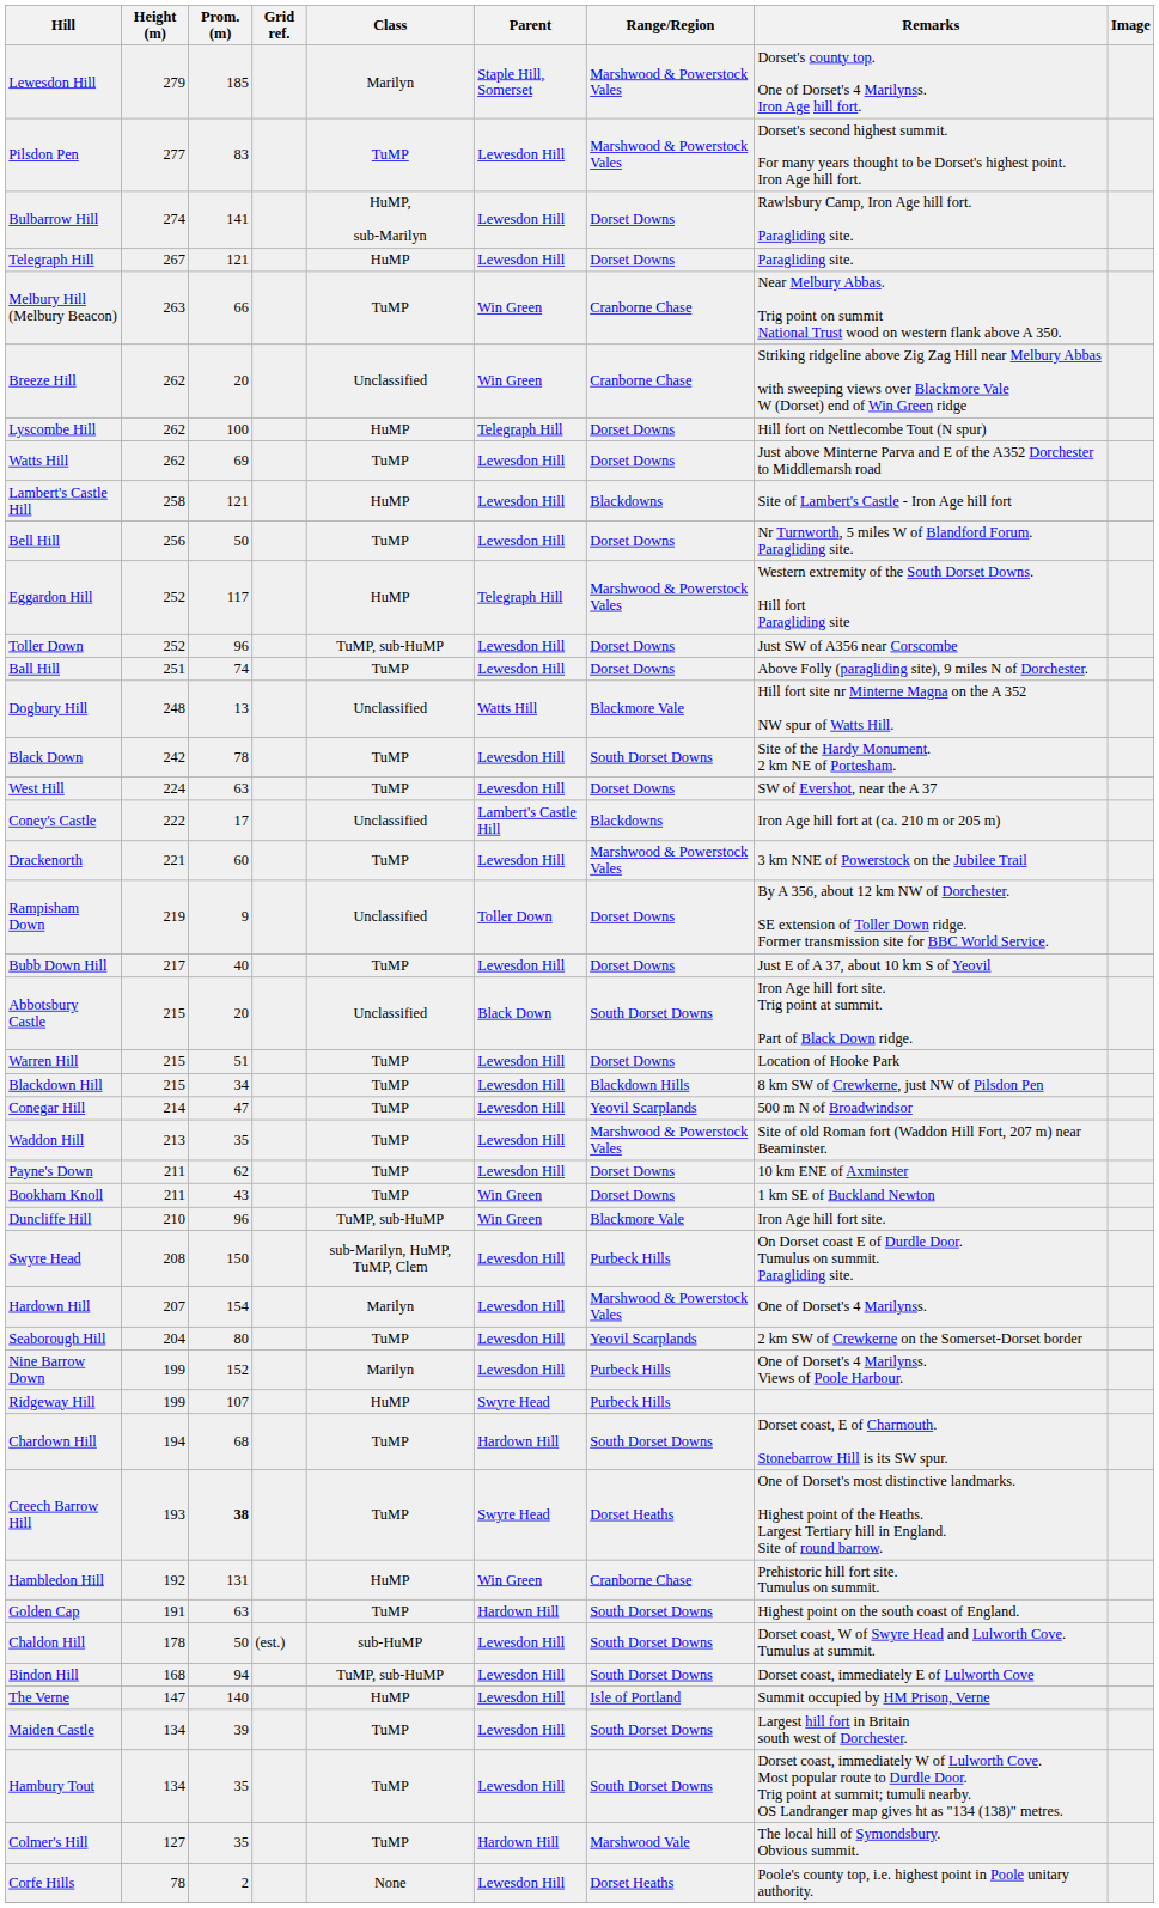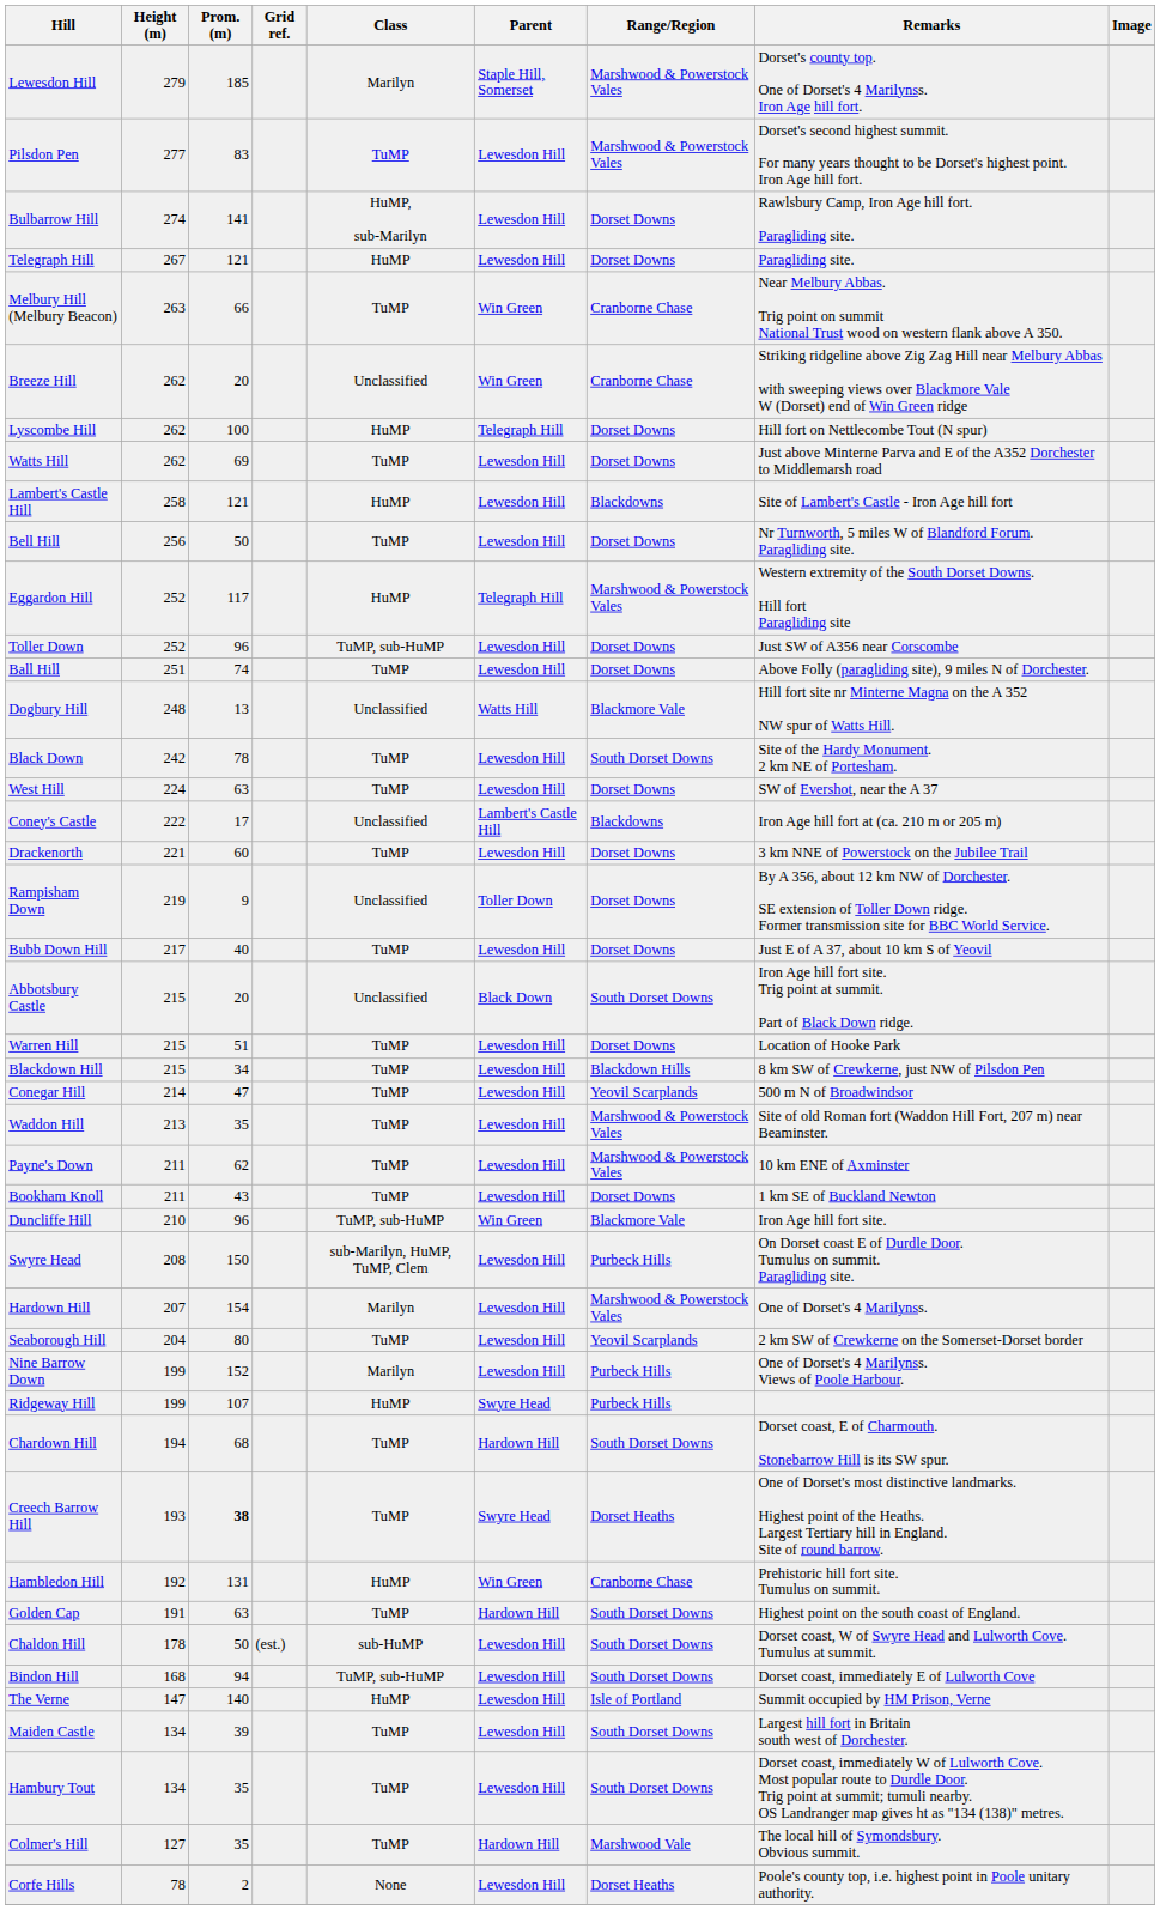Drackenorth | Range/Region: Marshwood & Powerstock Vales -> Dorset Downs
Payne's Down | Range/Region: Dorset Downs -> Marshwood & Powerstock Vales
Bookham Knoll | Parent: Win Green -> Lewesdon Hill
